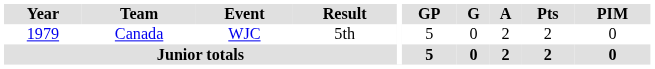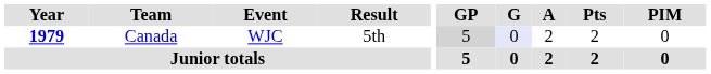Canada | Year: normal -> bold
Canada | GP: no background -> lightgrey background
Canada | G: no background -> lavender background
